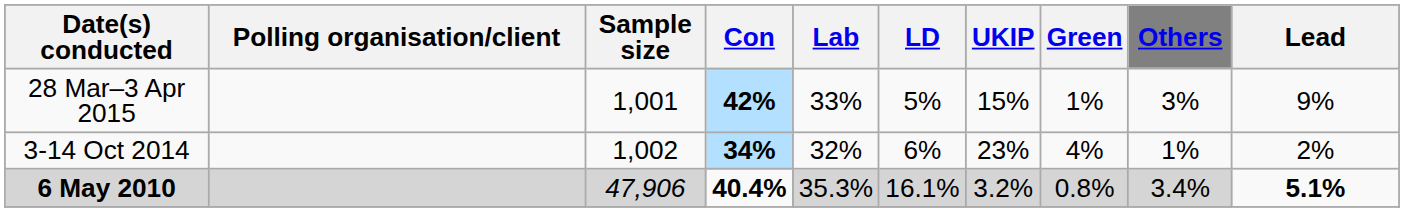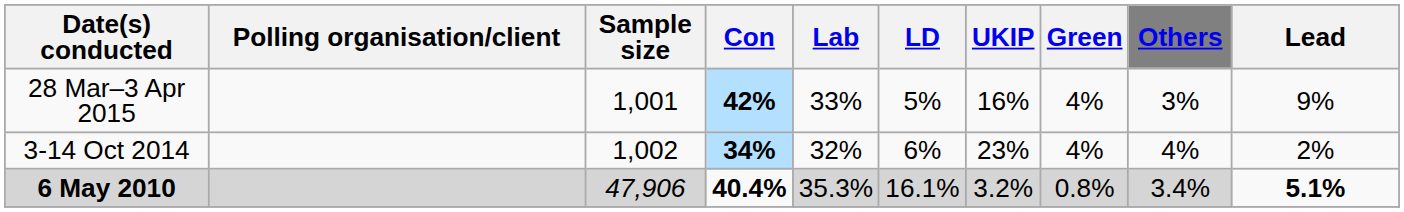28 Mar–3 Apr 2015 | UKIP: 15% -> 16%
28 Mar–3 Apr 2015 | Green: 1% -> 4%
3-14 Oct 2014 | Others: 1% -> 4%
